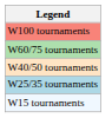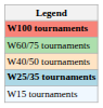row 2 | column 1: normal -> bold
row 5 | column 1: normal -> bold
